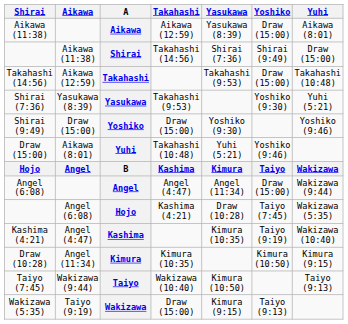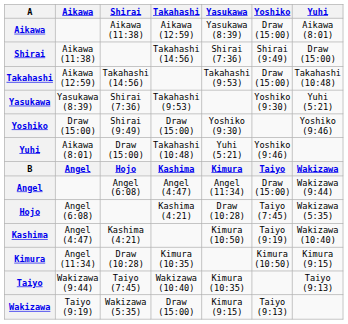columns swapped: A <-> Shirai
row 11 | Yasukawa: Kimura (10:35) -> Kimura (10:50)
row 13 | Yasukawa: Kimura (10:50) -> Kimura (10:35)
